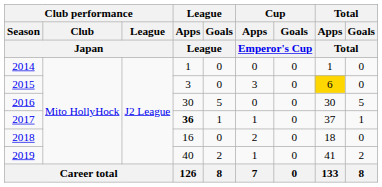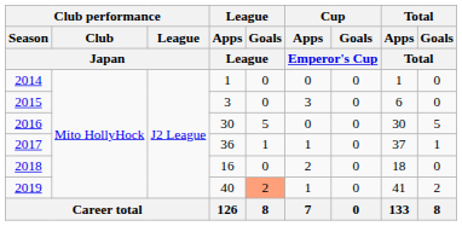2015 | Total / Apps / Total: gold background -> no background
2017 | League / Apps / League: bold -> normal
2019 | League / Goals / League: no background -> lightsalmon background
